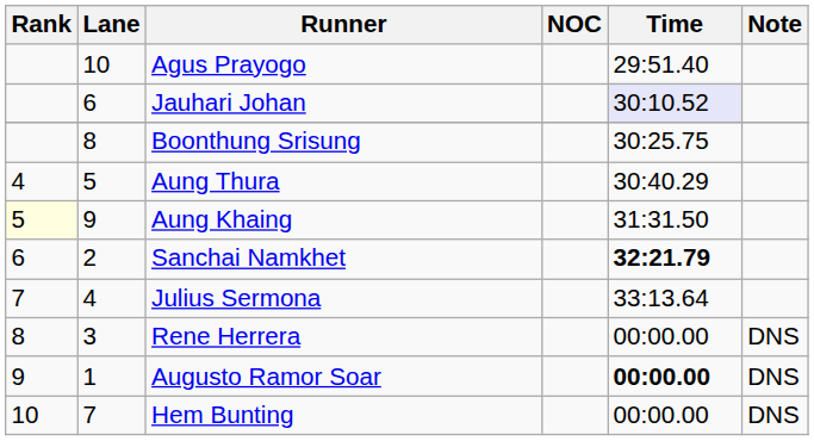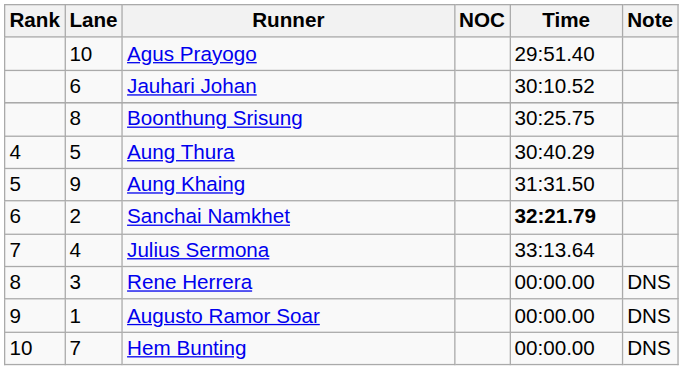Jauhari Johan | Time: lavender background -> no background
Aung Khaing | Rank: lightyellow background -> no background
Augusto Ramor Soar | Time: bold -> normal
